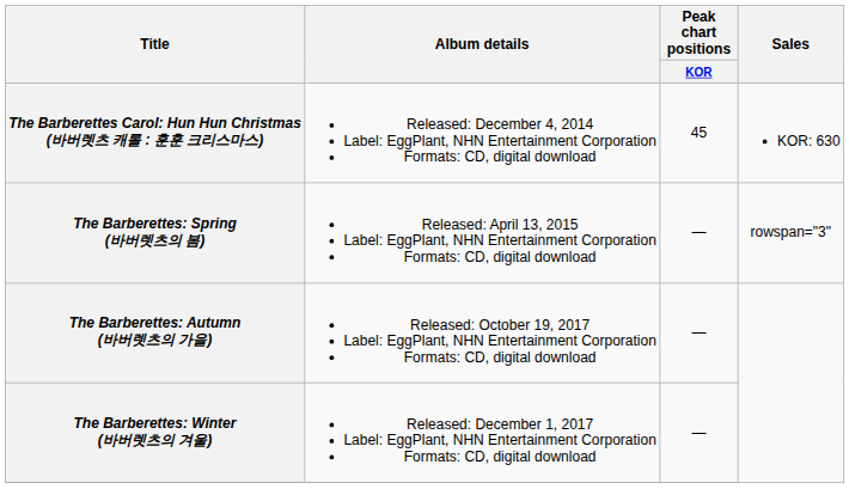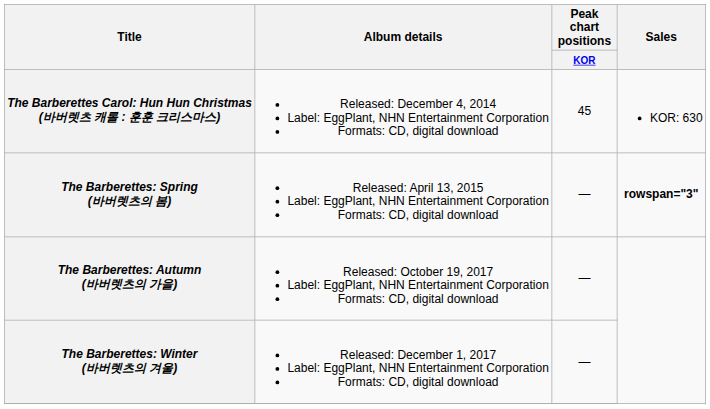The Barberettes: Spring (바버렛츠의 봄) | Sales: normal -> bold
